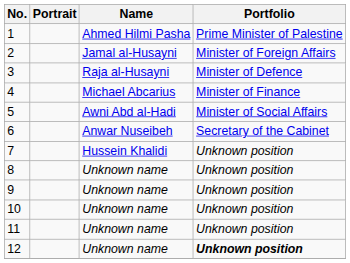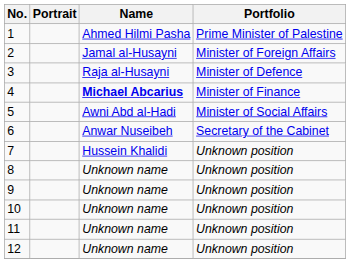4 | Name: normal -> bold
12 | Portfolio: bold -> normal
